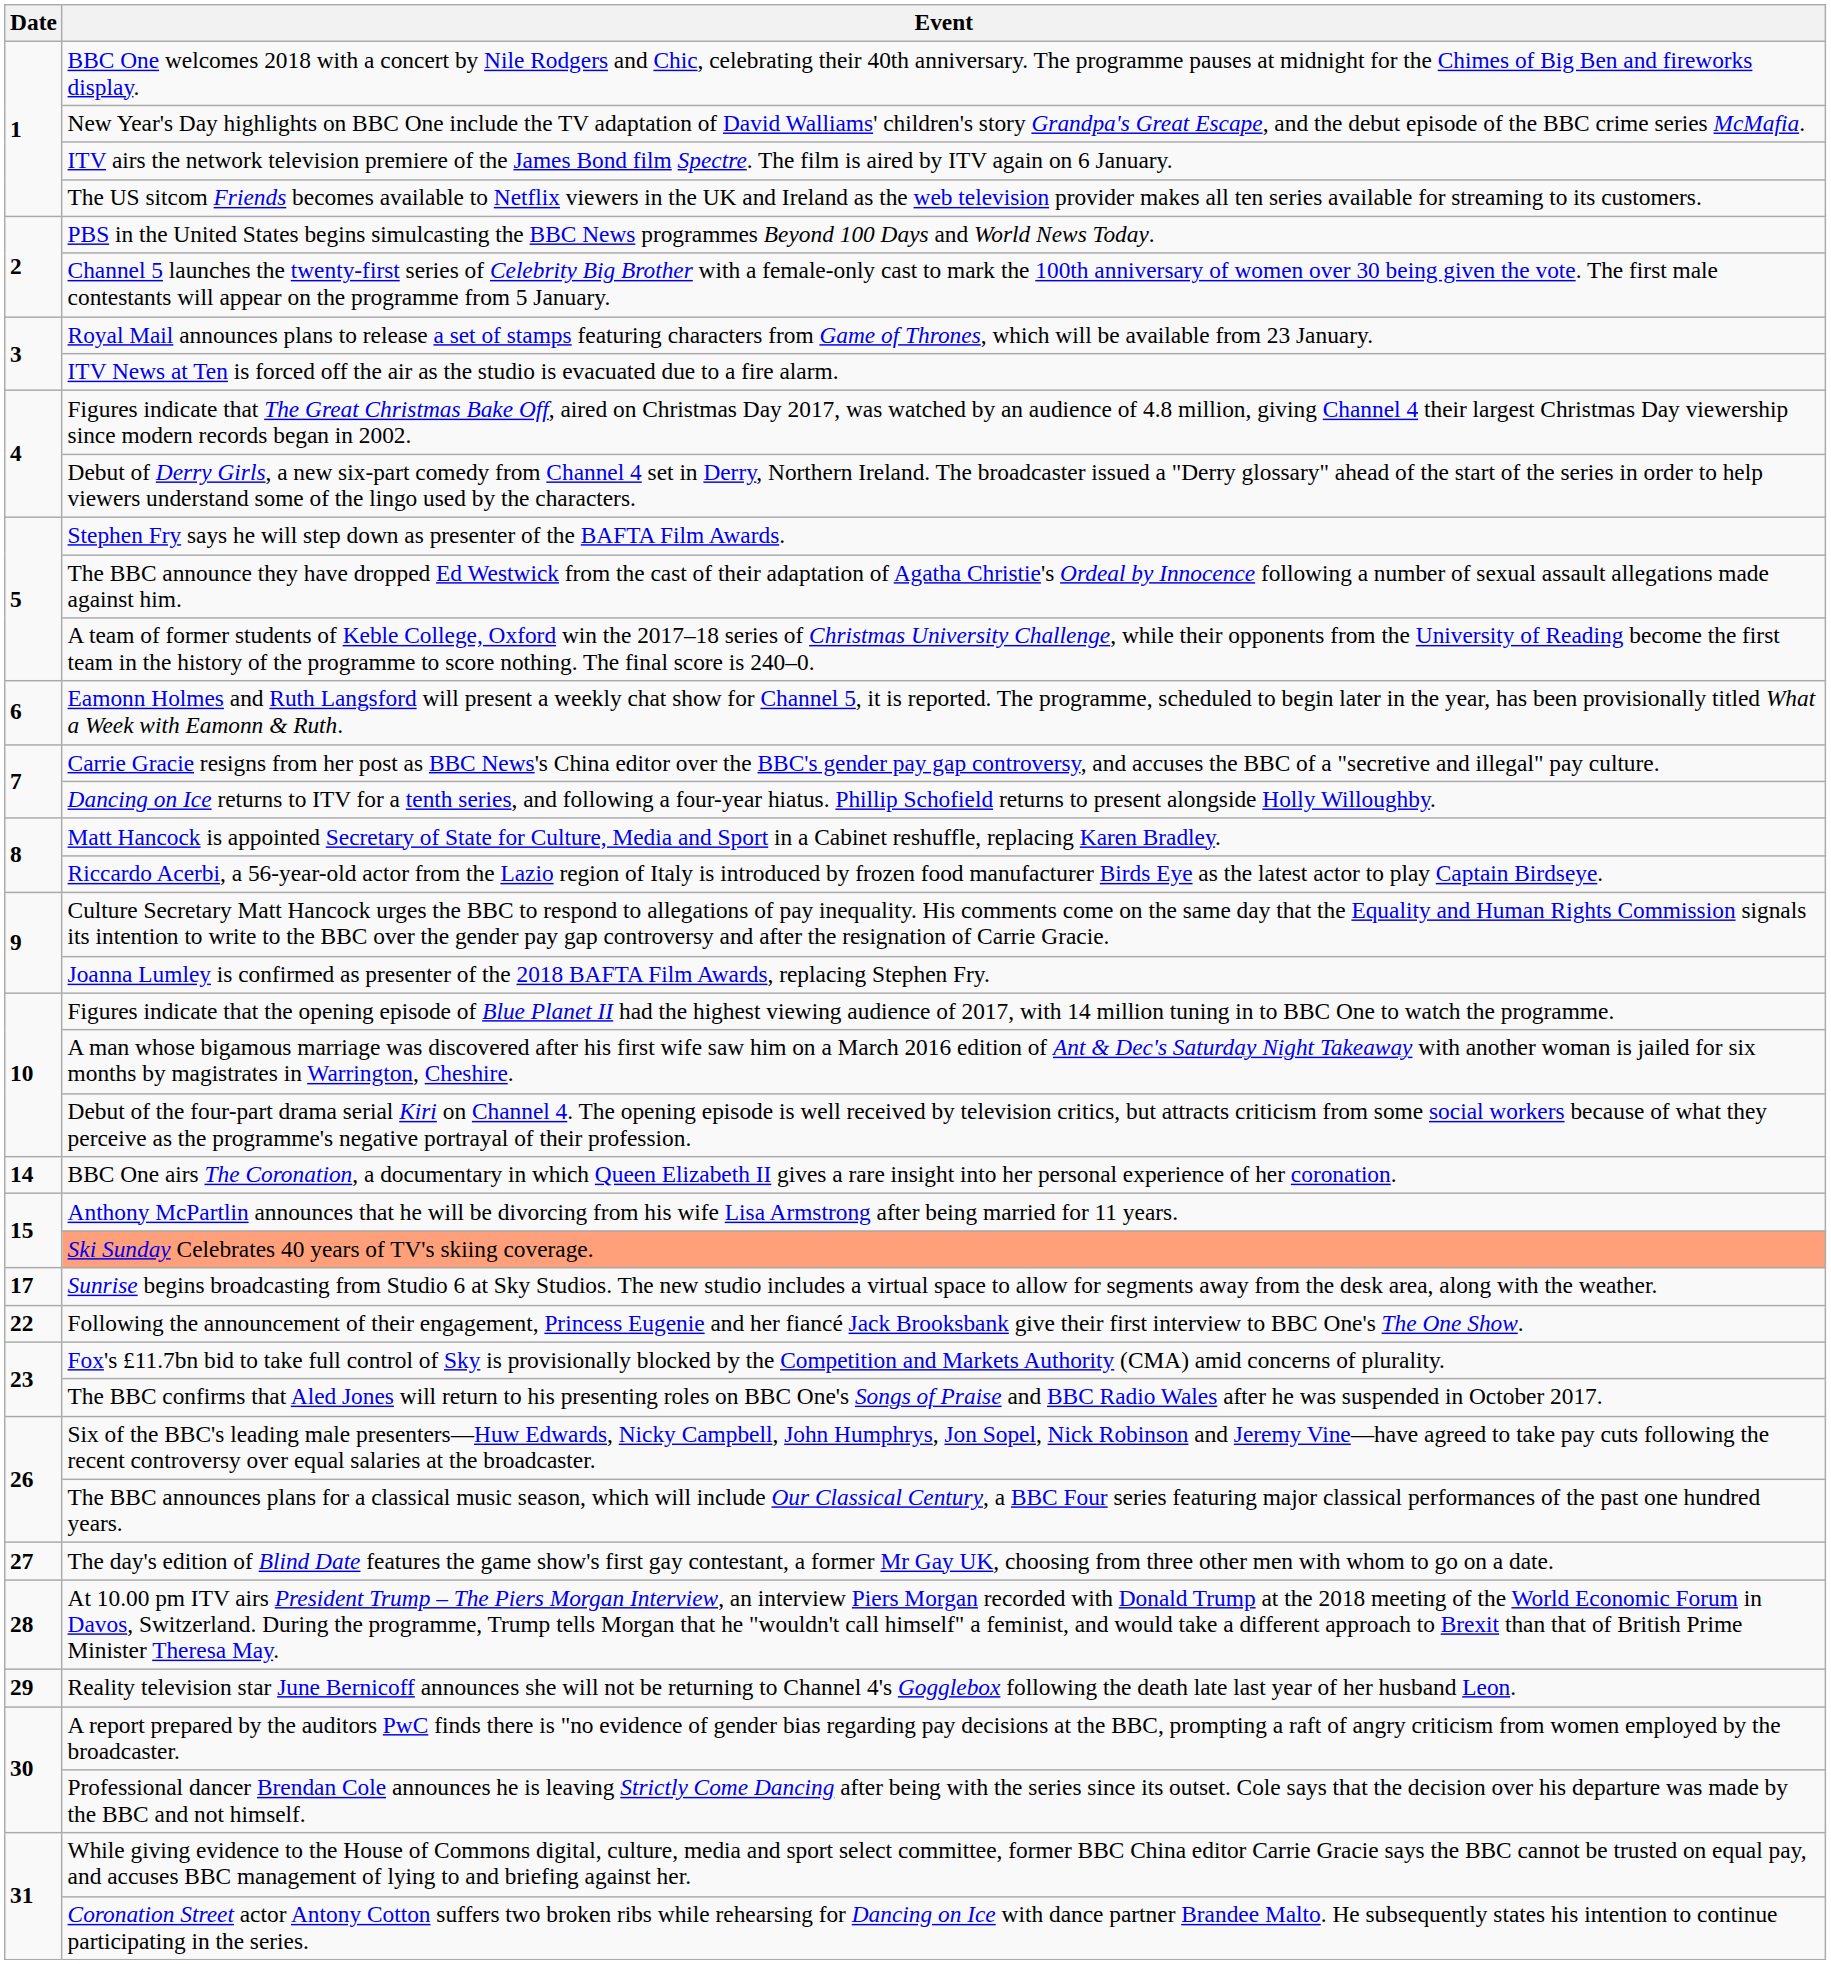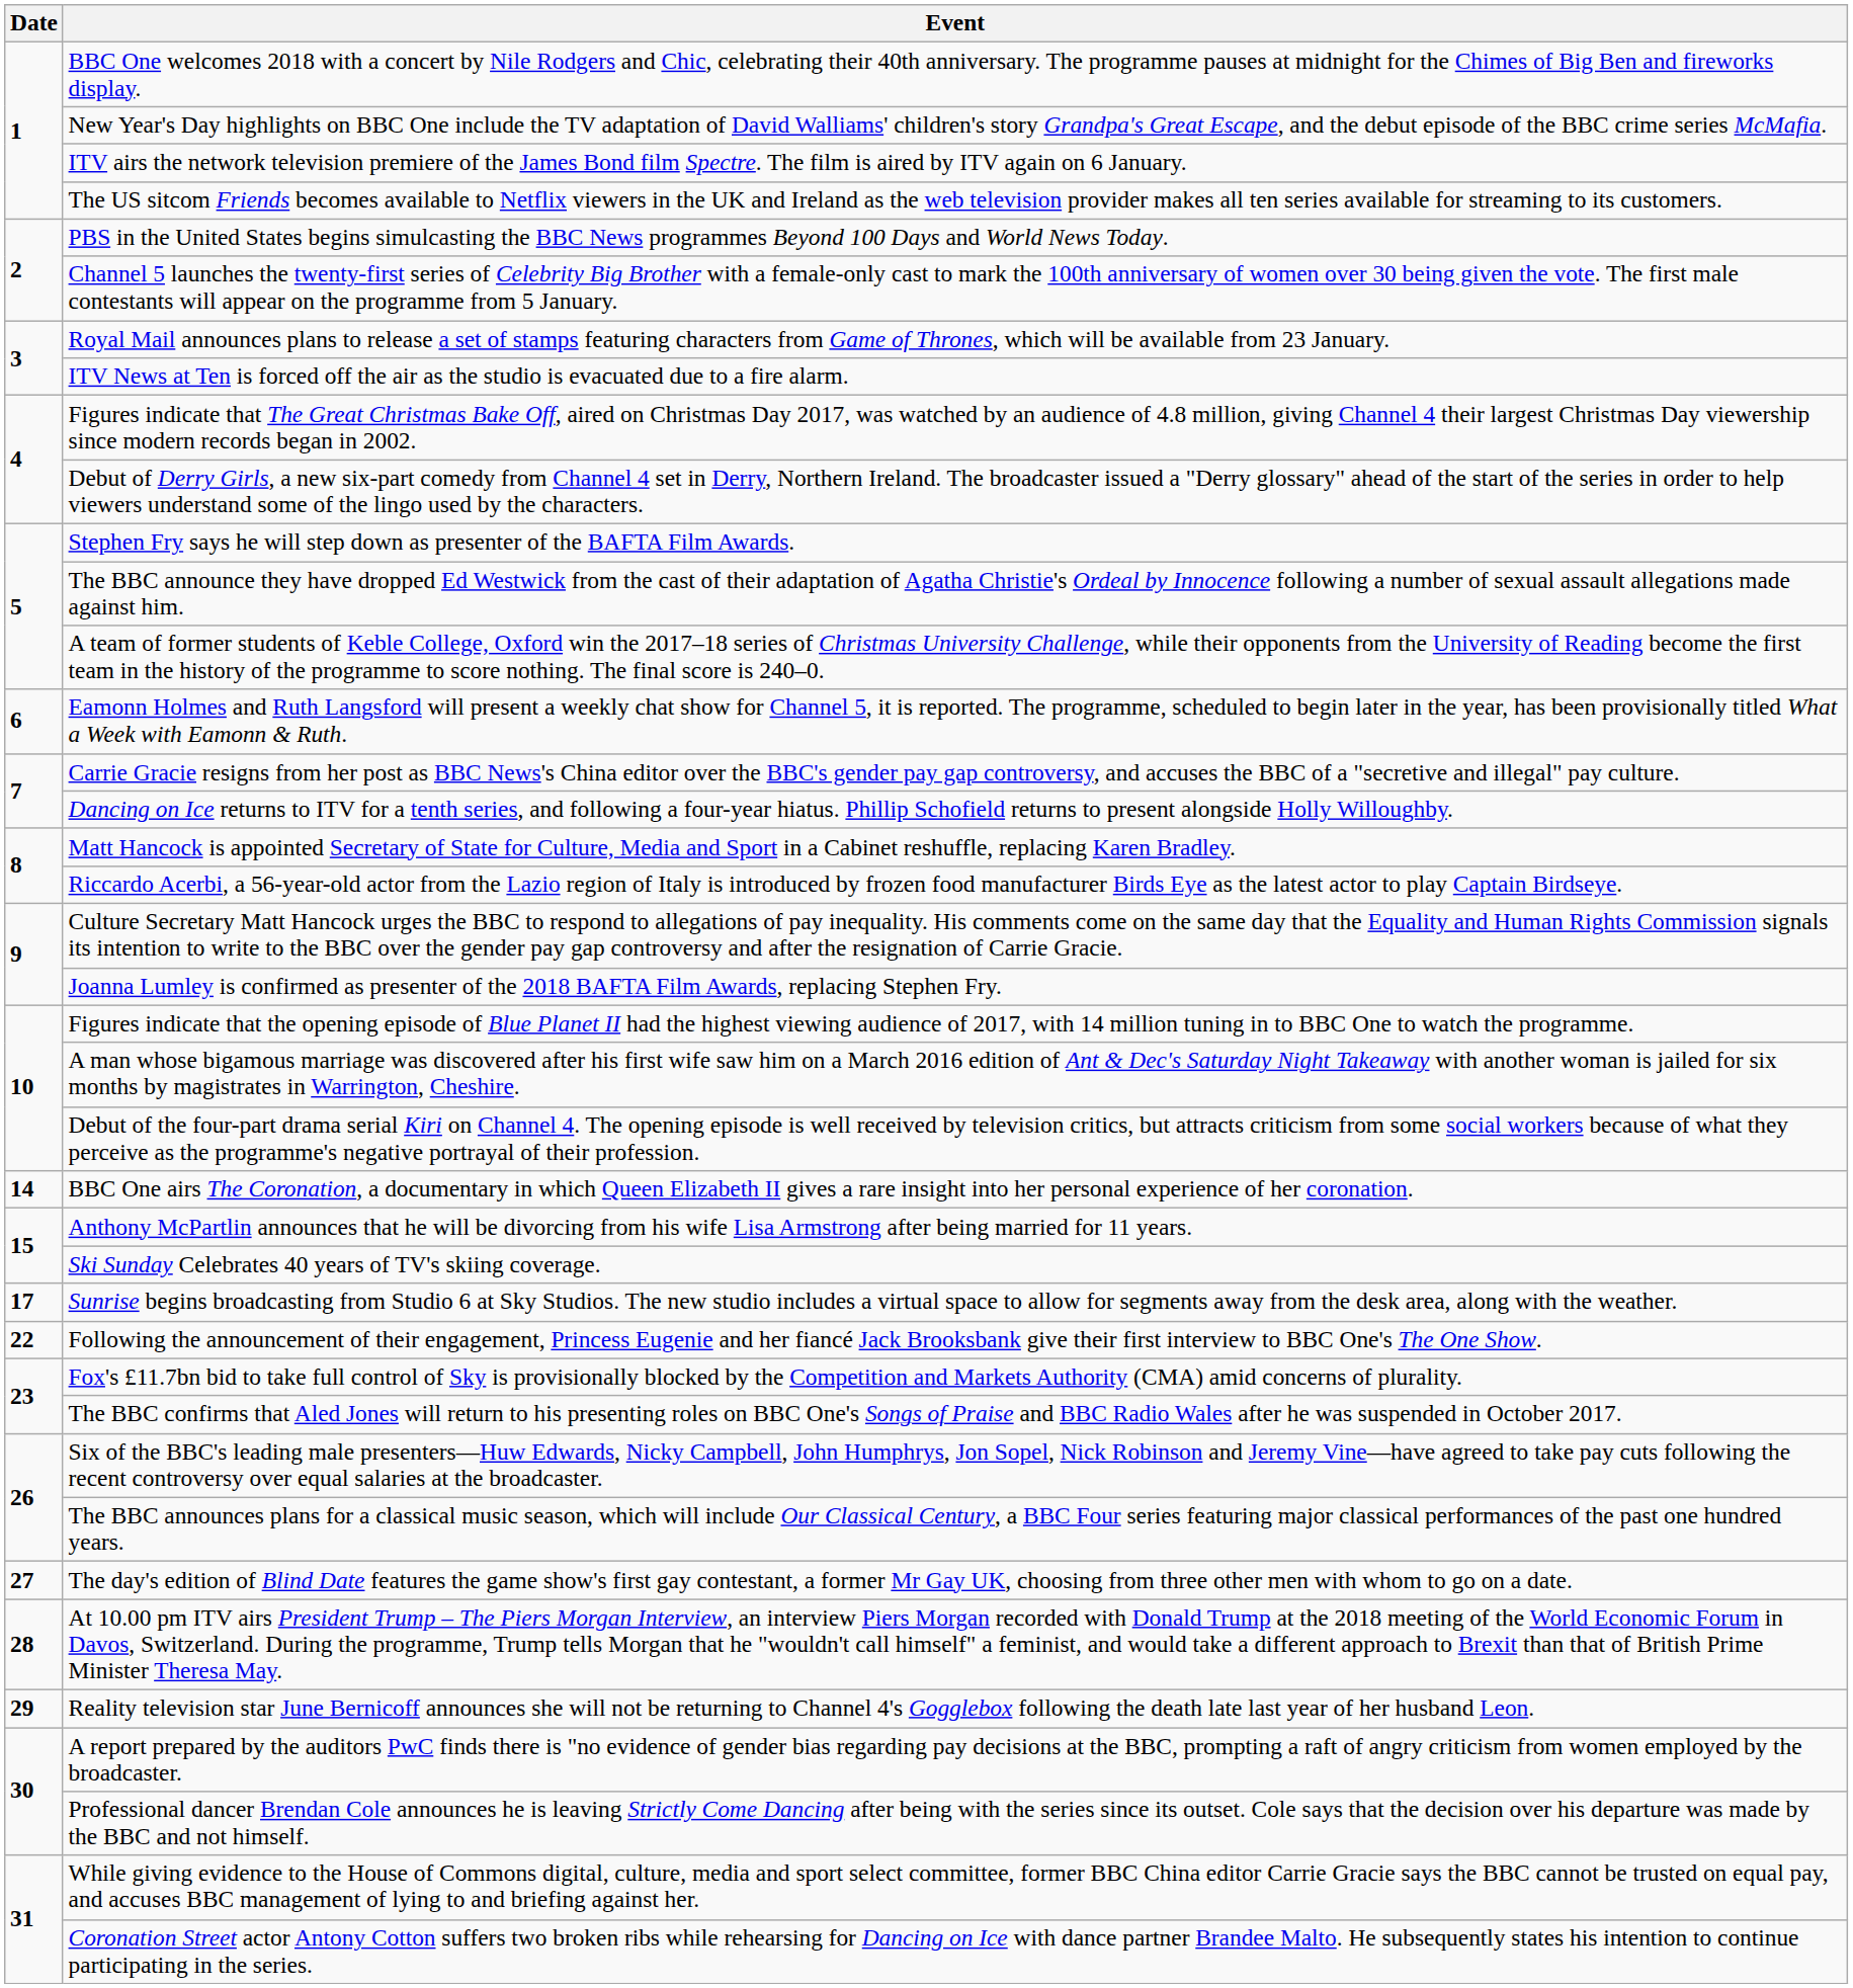Ski Sunday Celebrates 40 years of TV's skiing coverage. | Event: lightsalmon background -> no background
